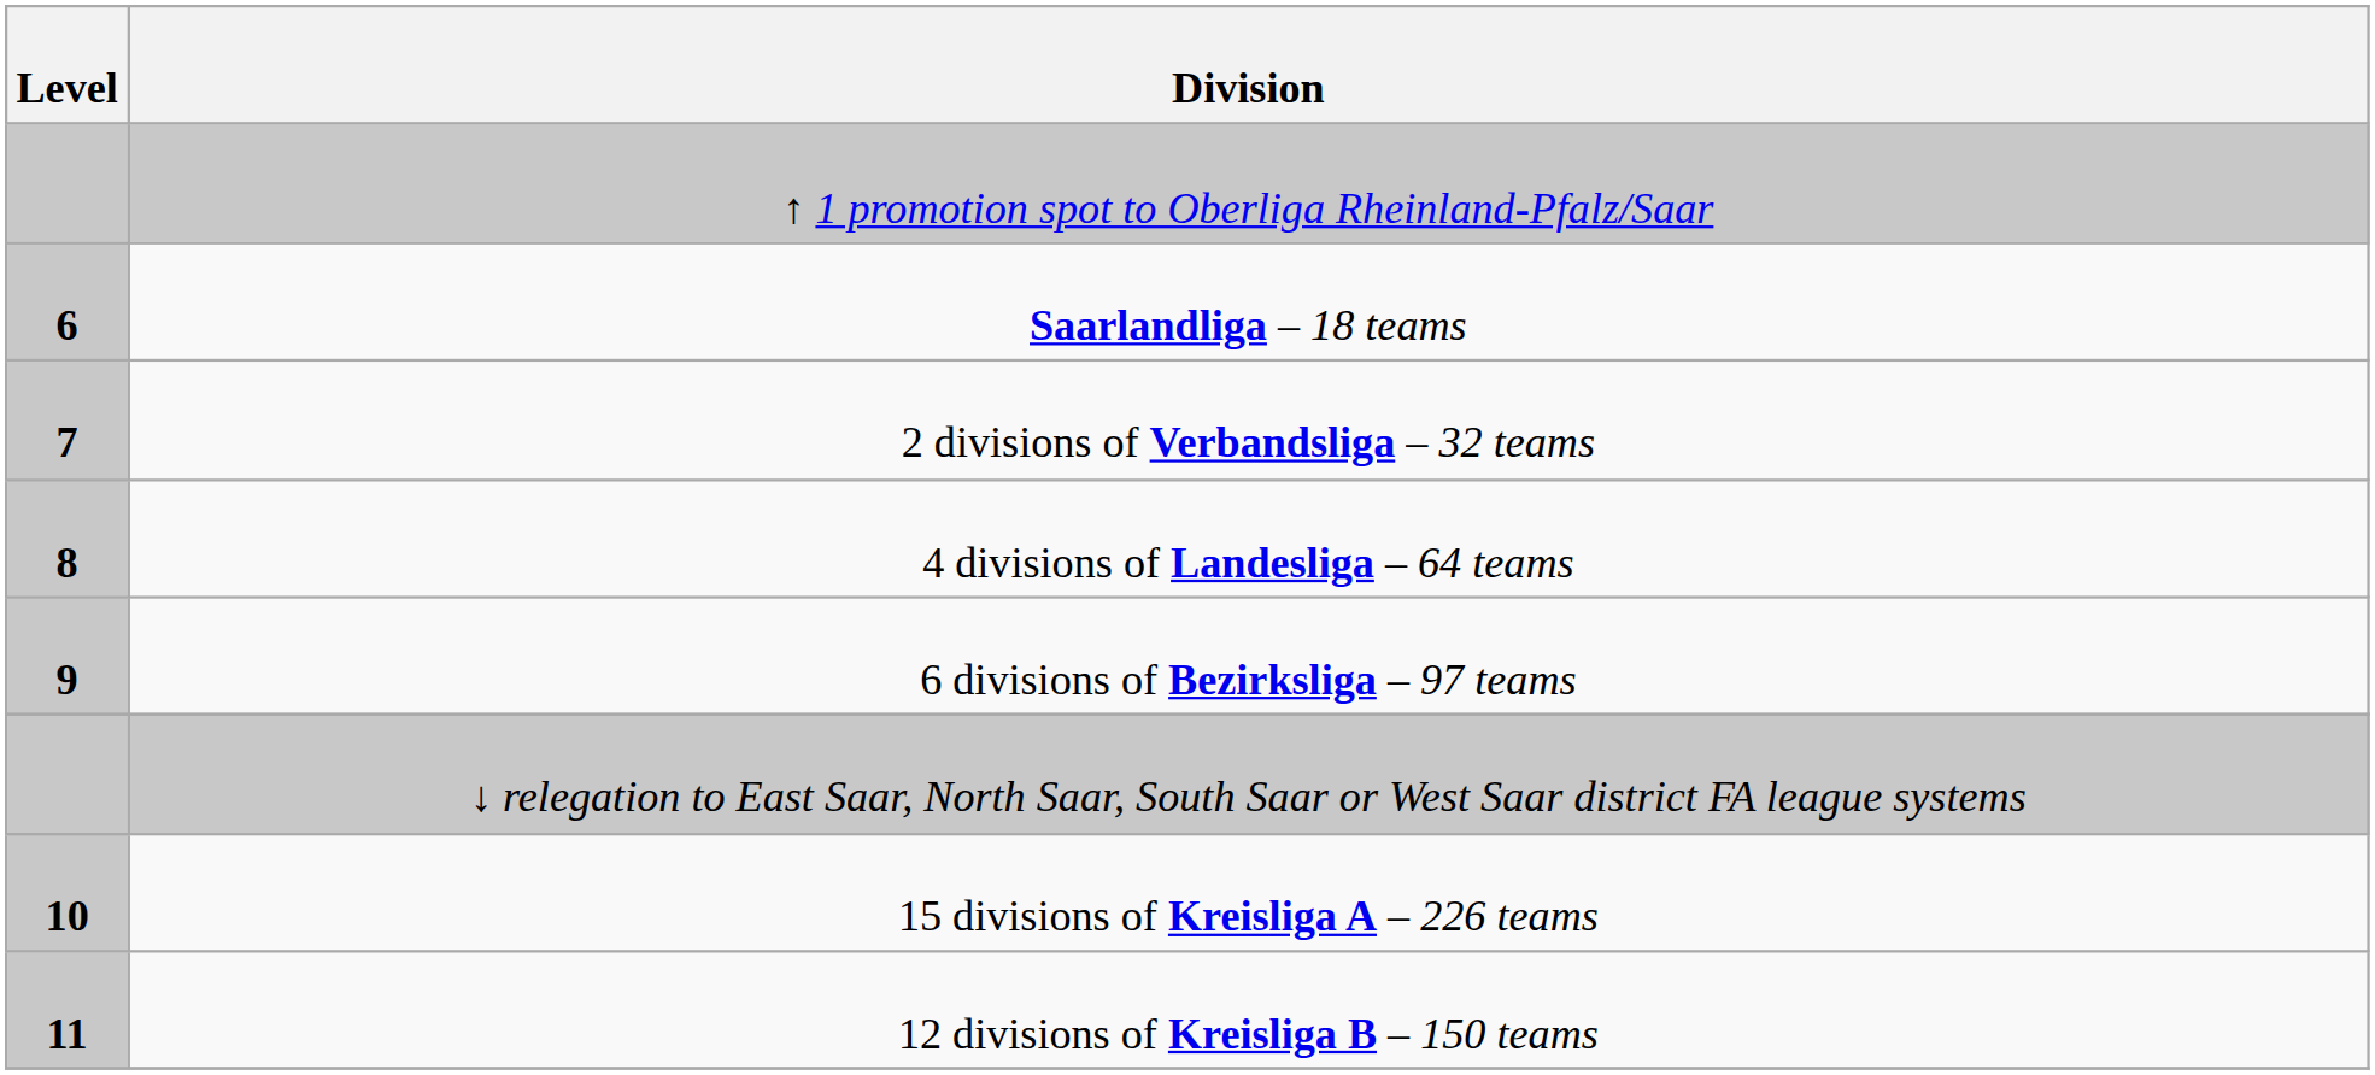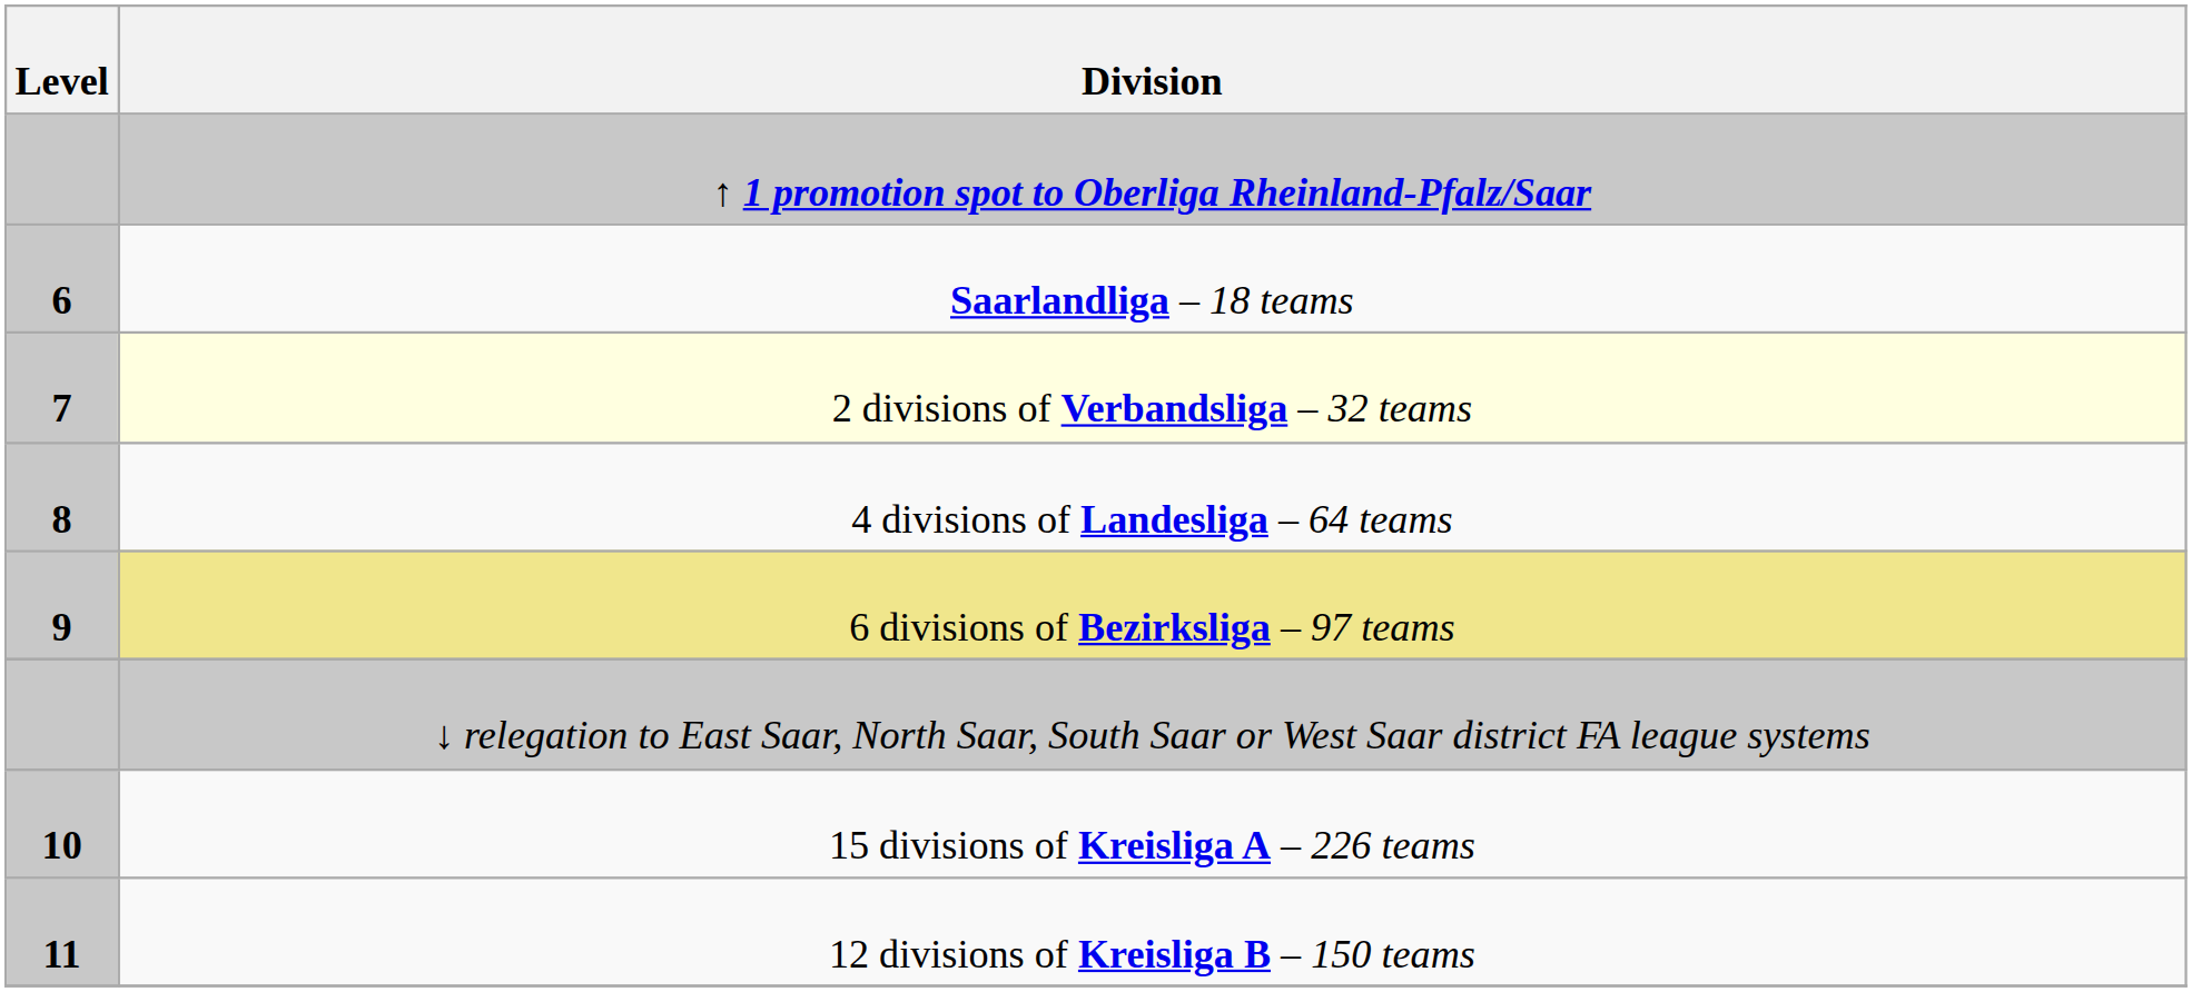↑ 1 promotion spot to Oberliga Rheinland-Pfalz/Saar | Division: normal -> bold
2 divisions of Verbandsliga – 32 teams | Division: no background -> lightyellow background
6 divisions of Bezirksliga – 97 teams | Division: no background -> khaki background
